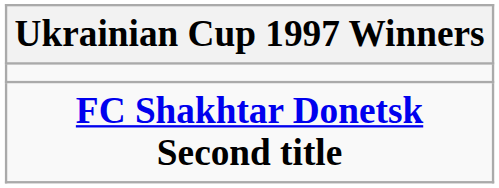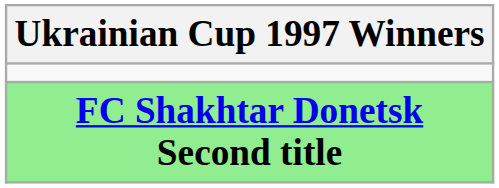row 3 | column 1: no background -> lightgreen background
